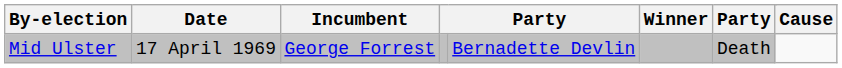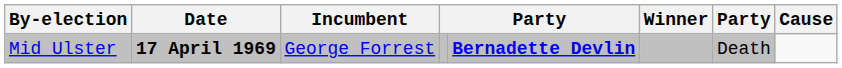Mid Ulster | Date: normal -> bold
Mid Ulster | column 5: normal -> bold
